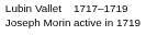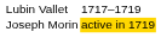Joseph Morin | column 2: no background -> gold background
